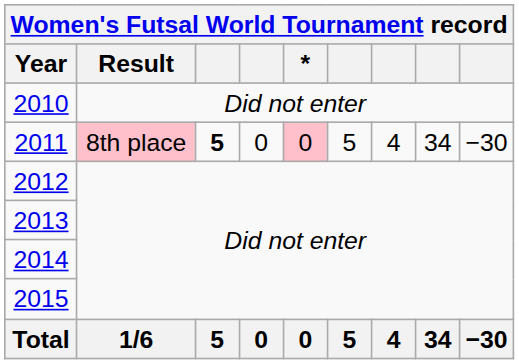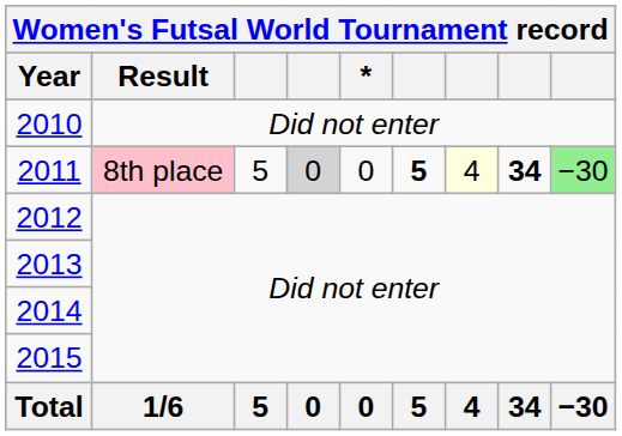2011 | column 3: bold -> normal
2011 | column 4: no background -> lightgrey background
2011 | *: pink background -> no background
2011 | column 6: normal -> bold
2011 | column 7: no background -> lightyellow background
2011 | column 8: normal -> bold
2011 | column 9: no background -> lightgreen background
